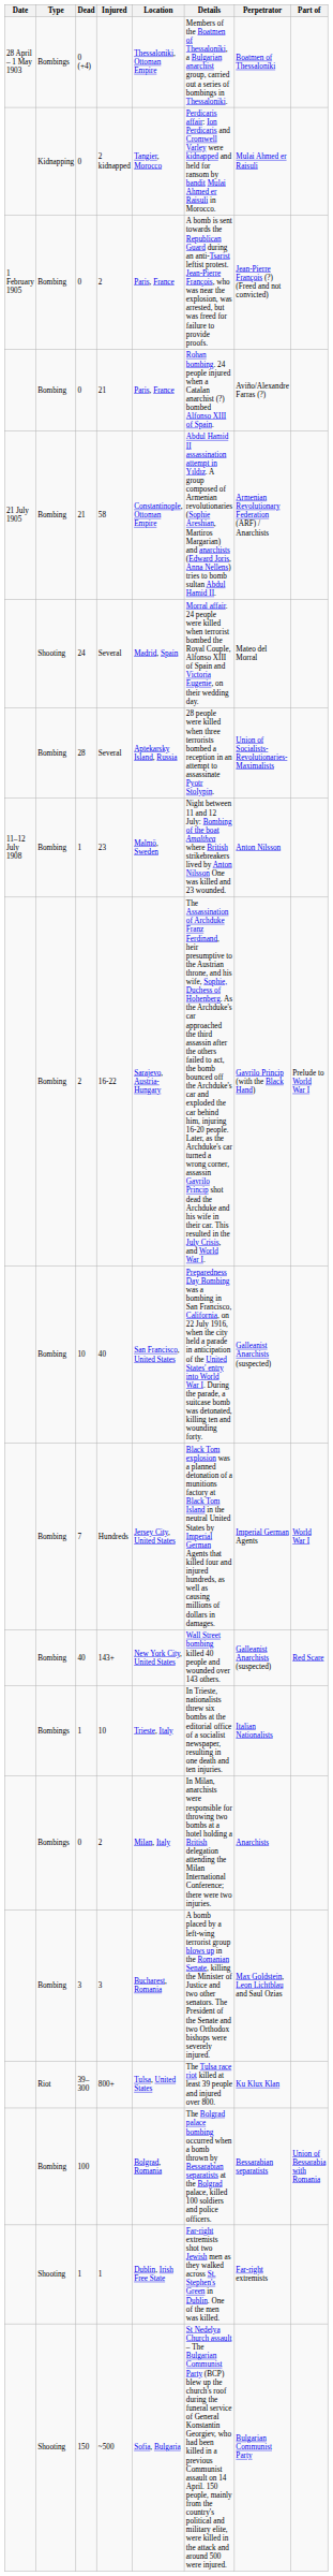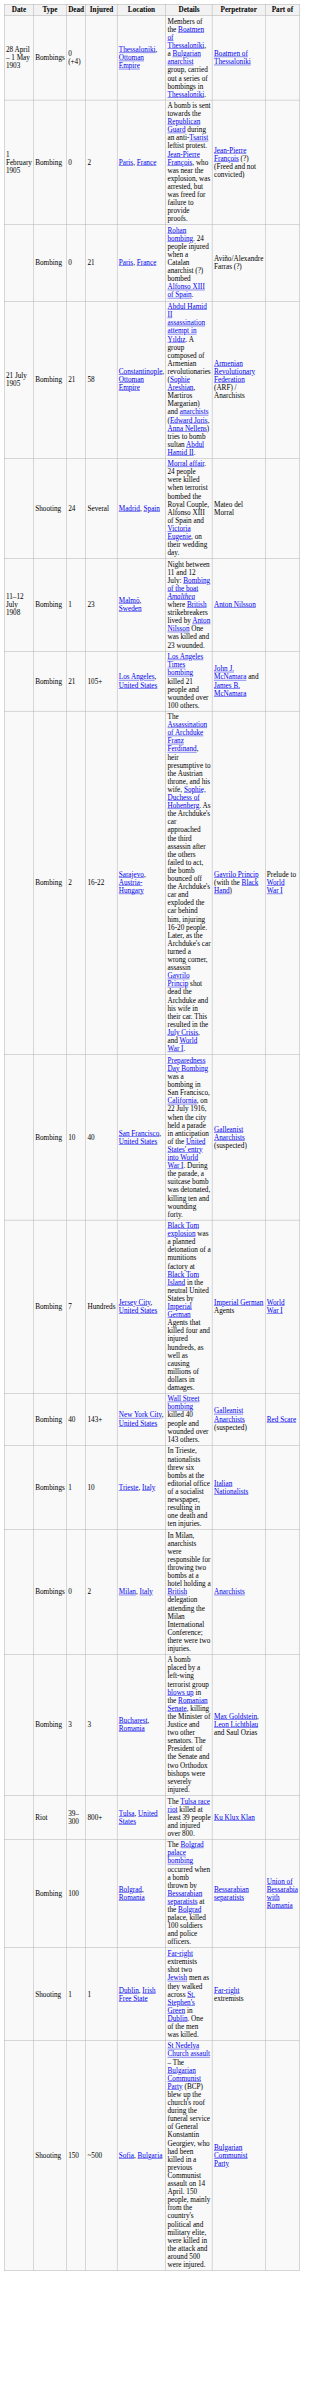- row: Kidnapping | 0 | 2 kidnapped | Tangier, Morocco | Perdicaris affair: Ion Perdicaris and Cromwell Varley were kidnapped and held for ransom by bandit Mulai Ahmed er Raisuli in Morocco. | Mulai Ahmed er Raisuli
- row: Bombing | 28 | Several | Aptekarsky Island, Russia | 28 people were killed when three terrorists bombed a reception in an attempt to assassinate Pyotr Stolypin. | Union of Socialists-Revolutionaries-Maximalists
+ row: Bombing | 21 | 105+ | Los Angeles, United States | Los Angeles Times bombing killed 21 people and wounded over 100 others. | John J. McNamara and James B. McNamara
